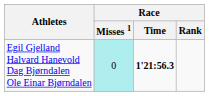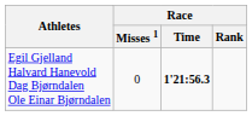row 3 | Race / Misses 1: paleturquoise background -> no background
